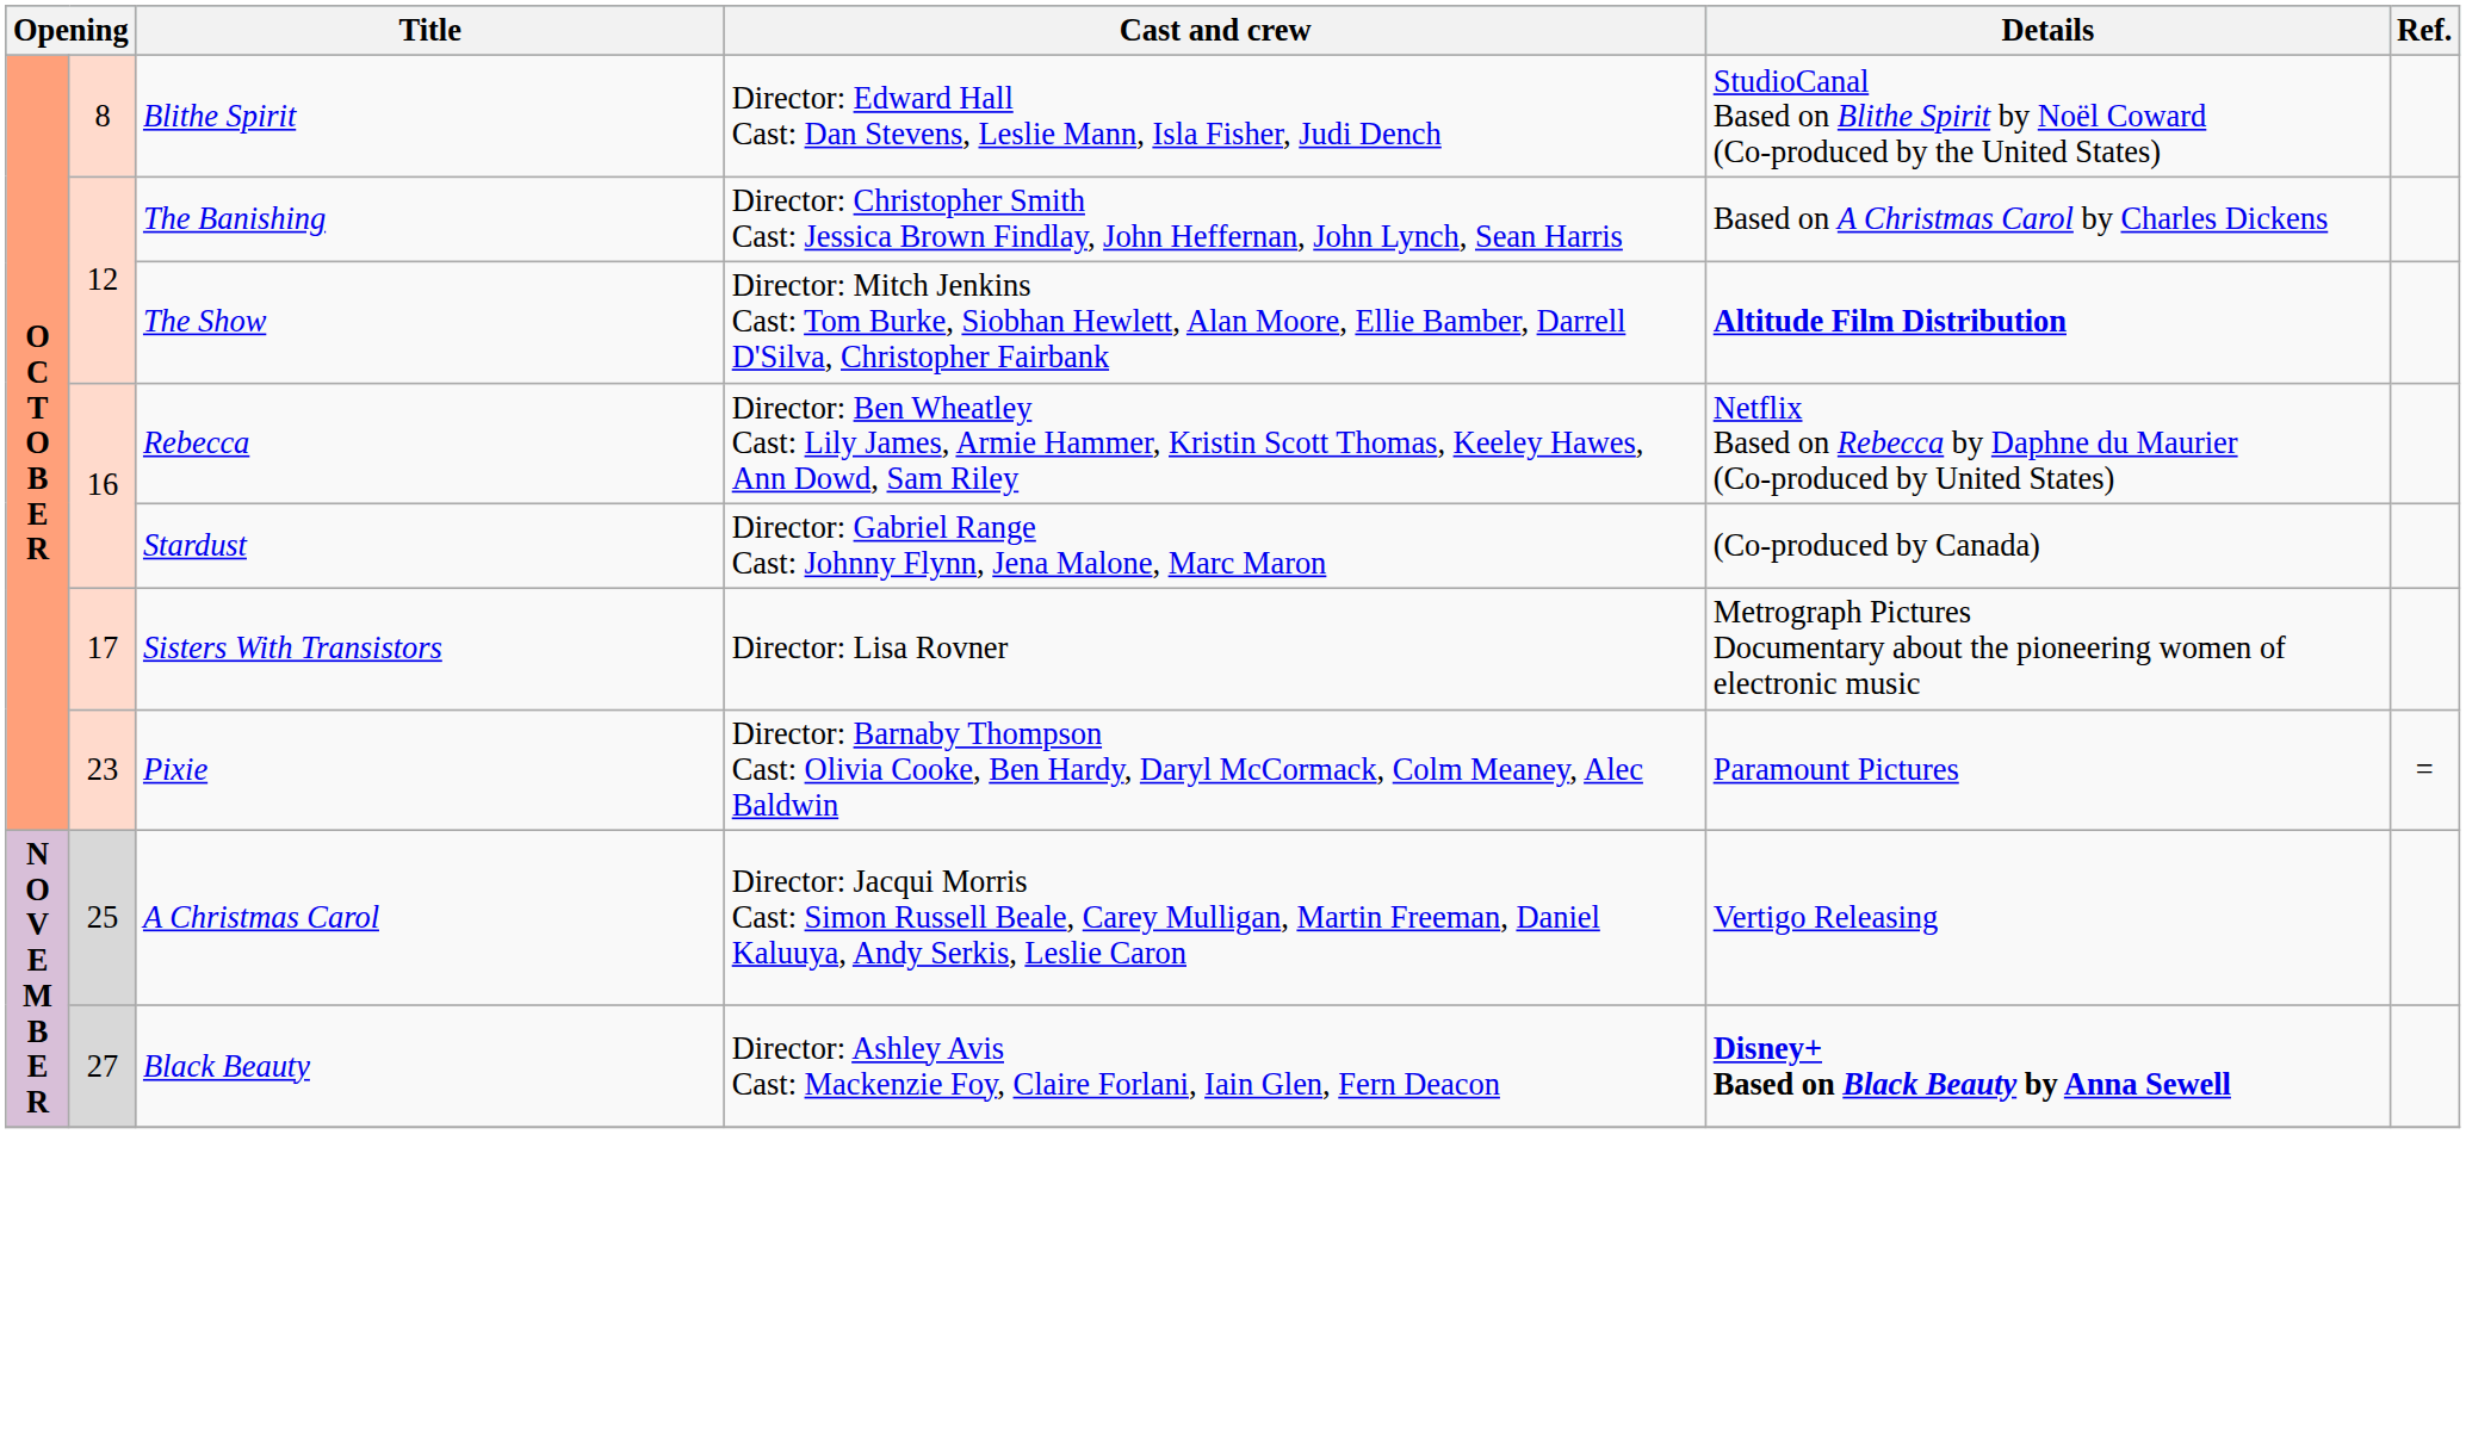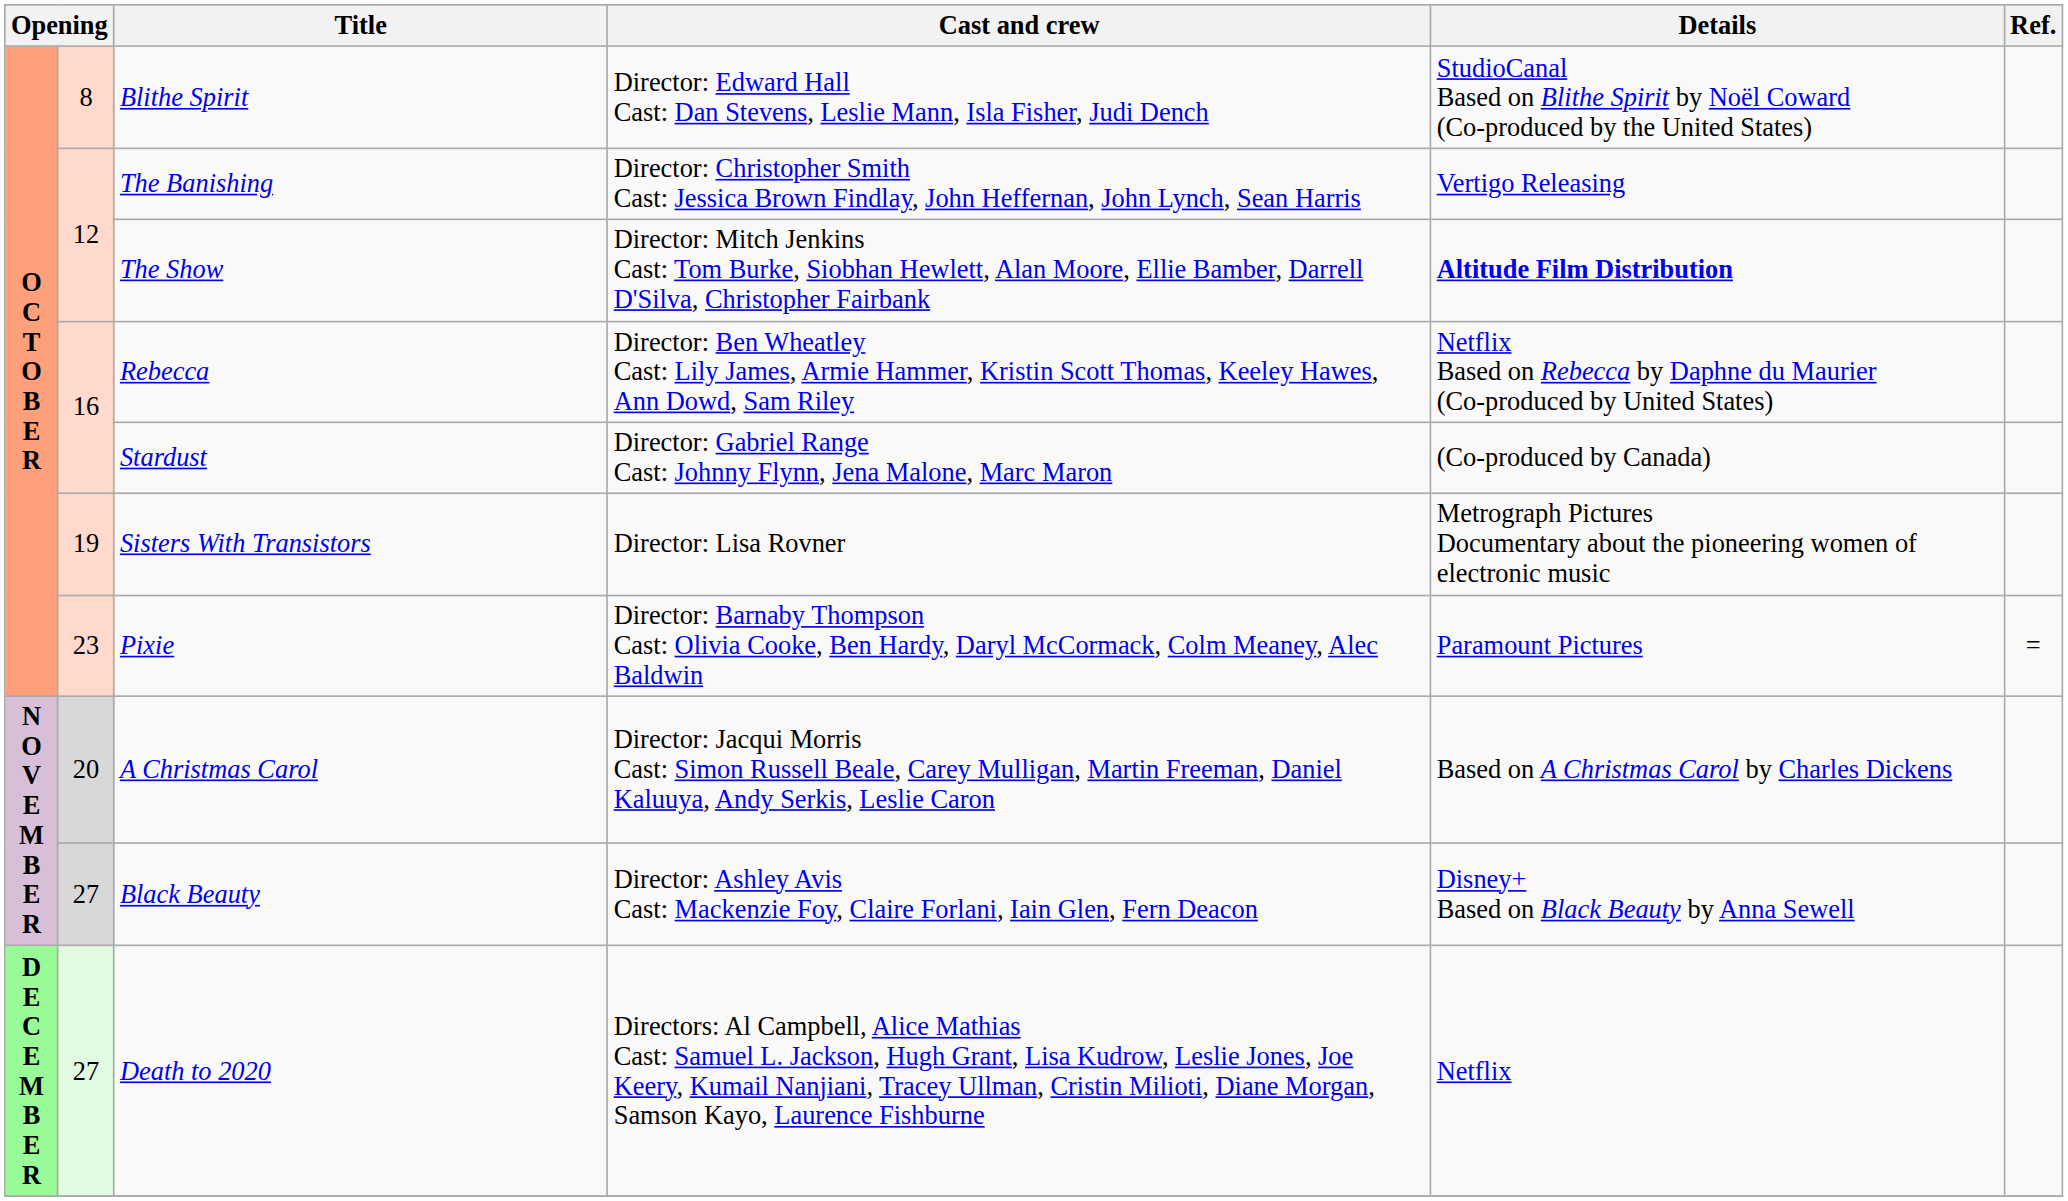The Banishing | Details: Based on A Christmas Carol by Charles Dickens -> Vertigo Releasing
Sisters With Transistors | column 2: 17 -> 19
A Christmas Carol | column 2: 25 -> 20
A Christmas Carol | Details: Vertigo Releasing -> Based on A Christmas Carol by Charles Dickens
Black Beauty | Details: bold -> normal
+ row: D E C E M B E R | 27 | Death to 2020 | Directors: Al Campbell, Alice Mathias Cast: Samuel L. Jackson, Hugh Grant, Lisa Kudrow, Leslie Jones, Joe Keery, Kumail Nanjiani, Tracey Ullman, Cristin Milioti, Diane Morgan, Samson Kayo, Laurence Fishburne | Netflix
